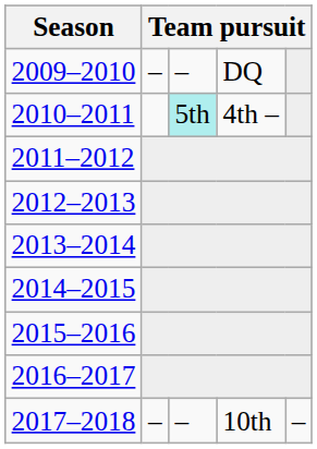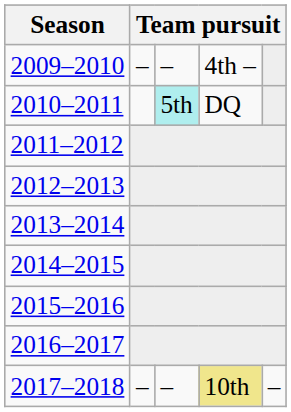2009–2010 | column 4: DQ -> 4th –
2010–2011 | column 4: 4th – -> DQ
2017–2018 | column 4: no background -> khaki background
